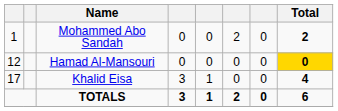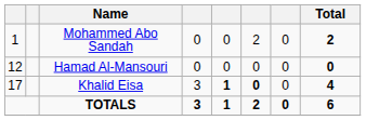Hamad Al-Mansouri | Total: gold background -> no background
Khalid Eisa | column 5: normal -> bold
Khalid Eisa | column 6: normal -> bold
